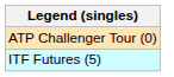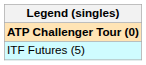row 2 | column 1: normal -> bold
